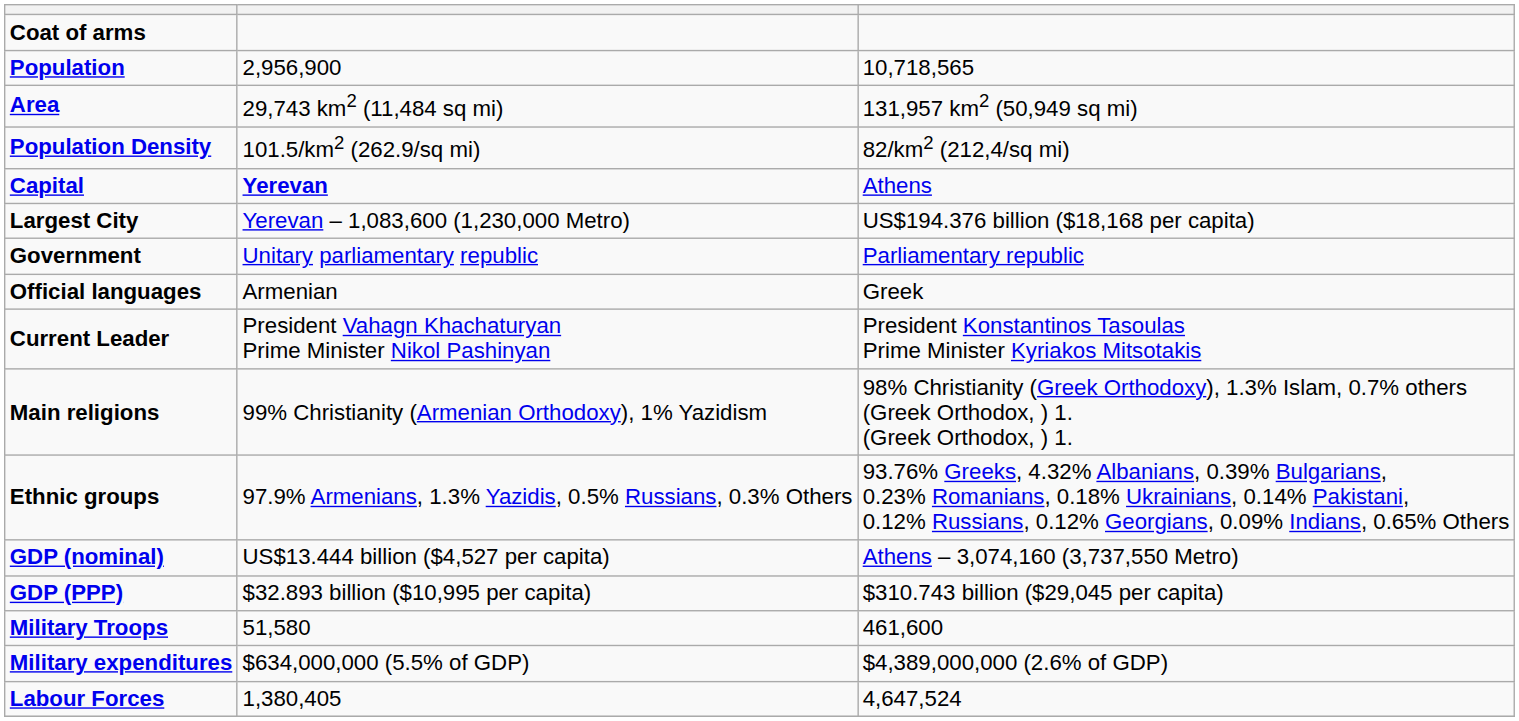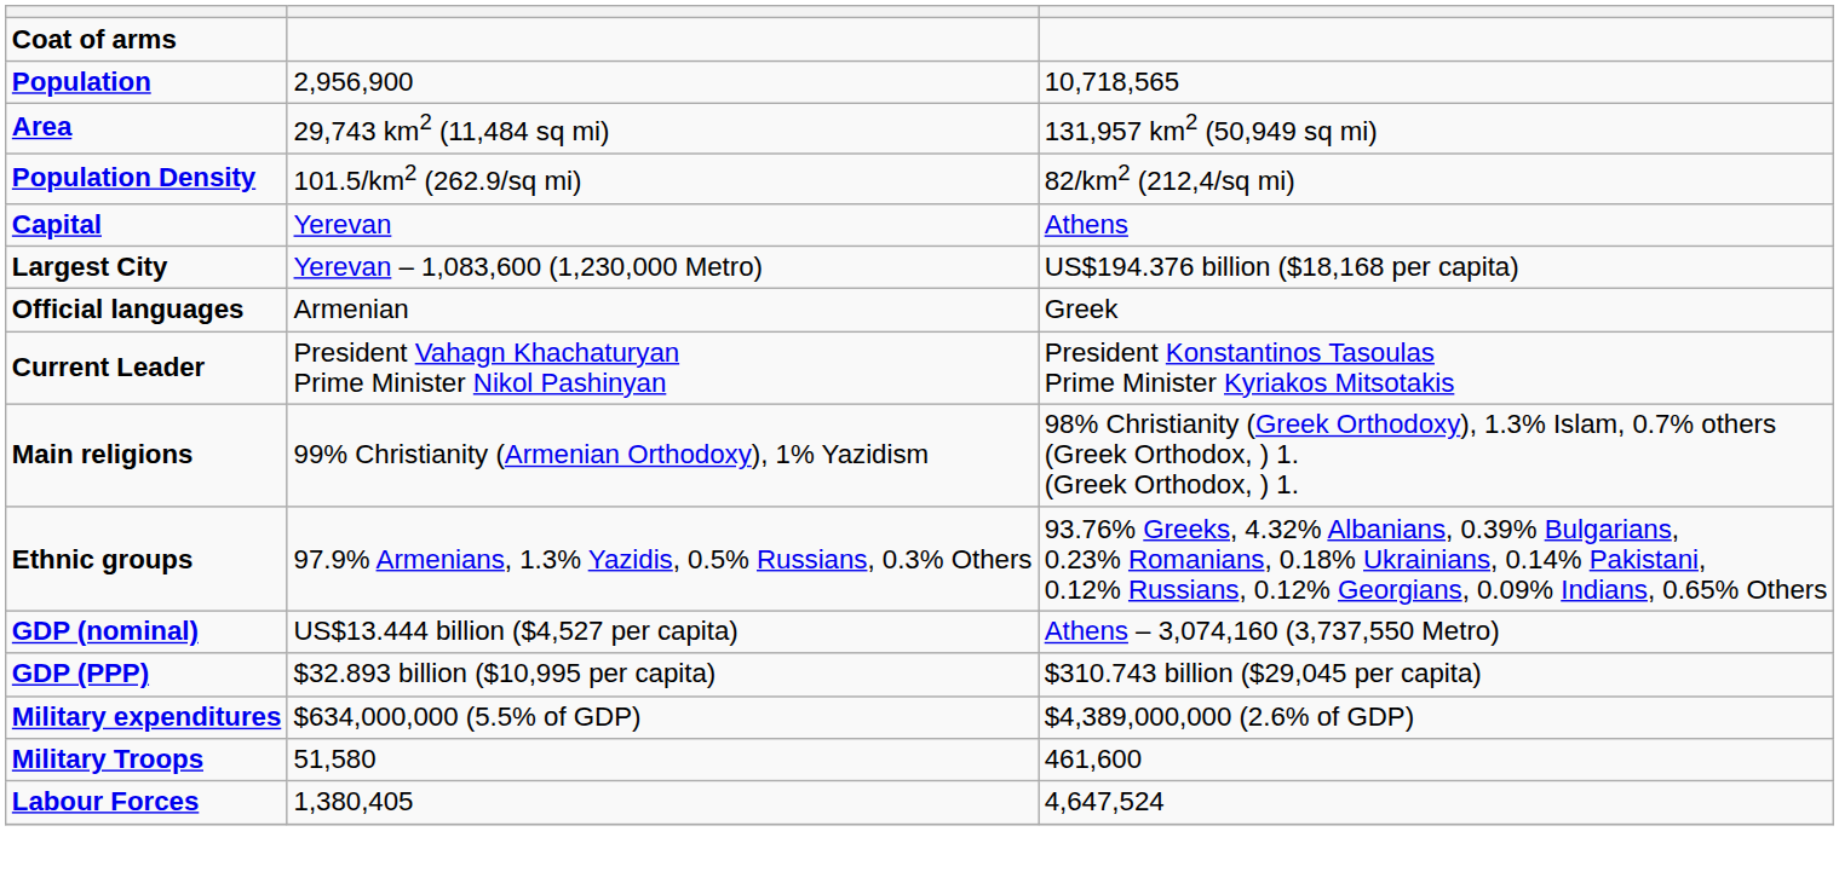Capital | column 2: bold -> normal
- row: Government | Unitary parliamentary republic | Parliamentary republic
rows swapped: Military expenditures <-> Military Troops
